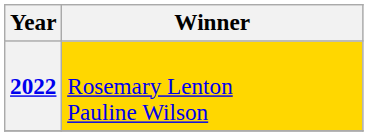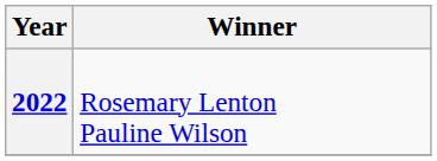2022 | Winner: gold background -> no background
